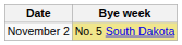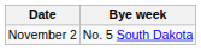November 2 | Bye week: khaki background -> no background
